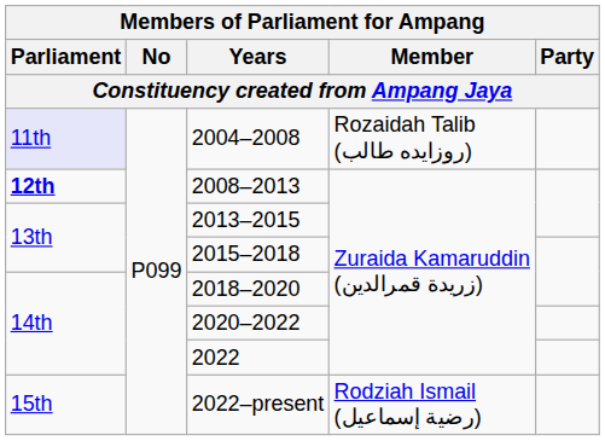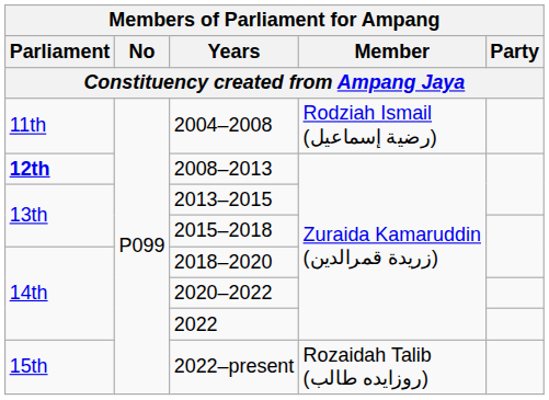2004–2008 | Parliament: lavender background -> no background
2004–2008 | Member: Rozaidah Talib (روزايده طالب) -> Rodziah Ismail (رضية إسماعيل)
2022–present | Member: Rodziah Ismail (رضية إسماعيل) -> Rozaidah Talib (روزايده طالب)
